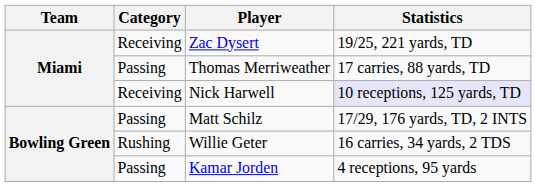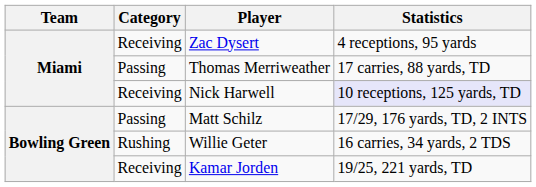Zac Dysert | Statistics: 19/25, 221 yards, TD -> 4 receptions, 95 yards
Kamar Jorden | Category: Passing -> Receiving
Kamar Jorden | Statistics: 4 receptions, 95 yards -> 19/25, 221 yards, TD
